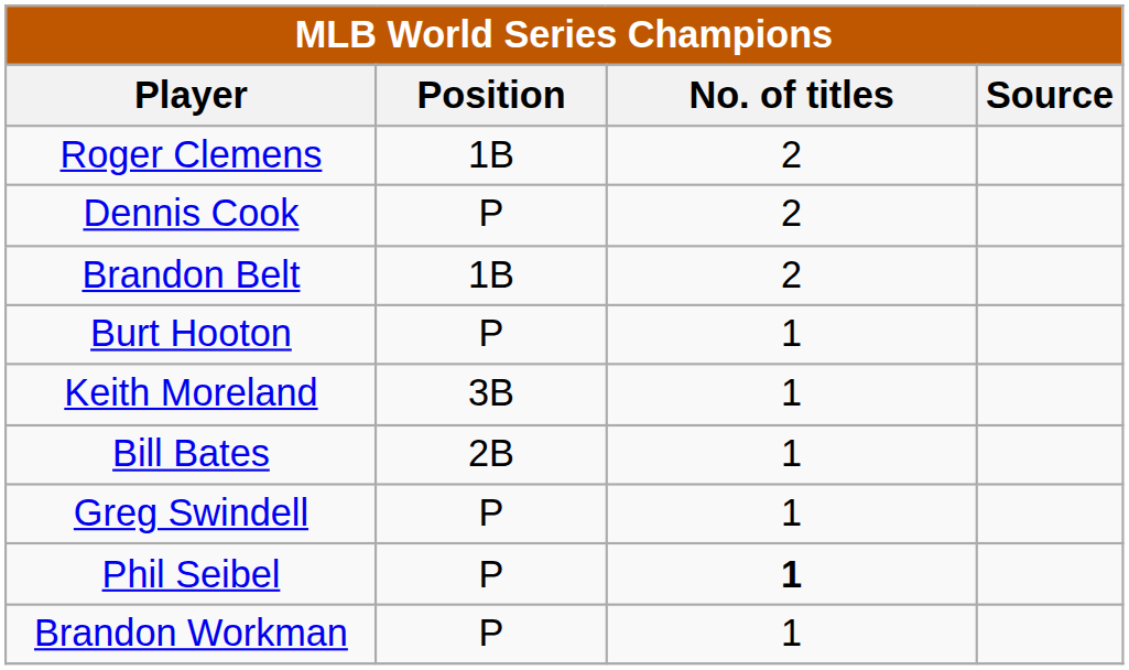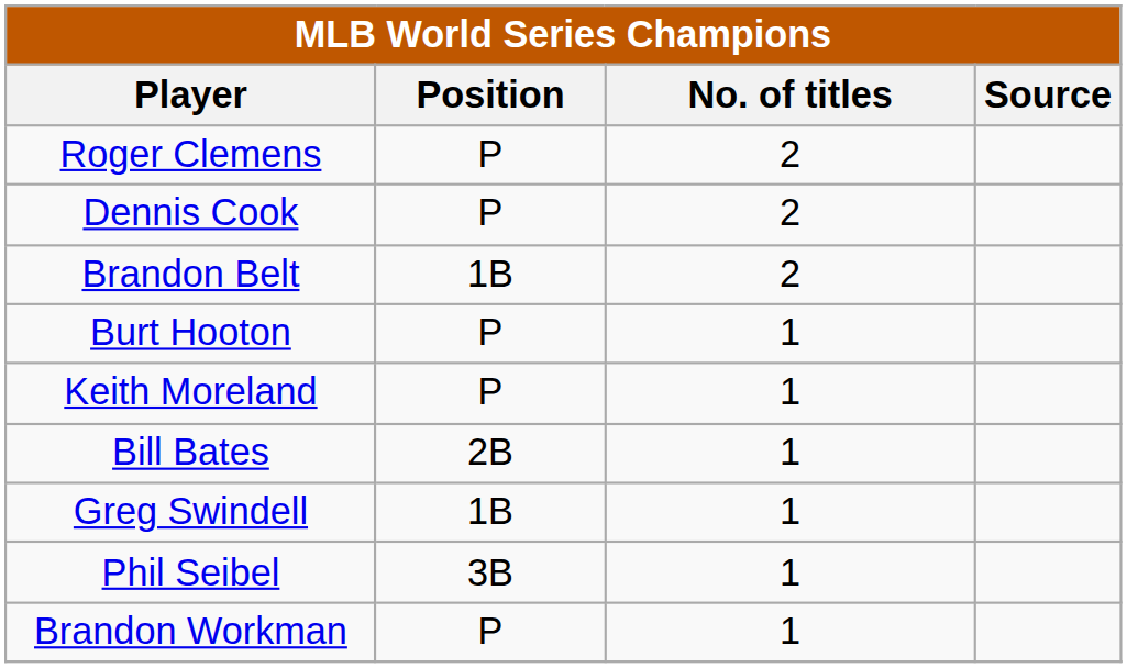Roger Clemens | Position: 1B -> P
Keith Moreland | Position: 3B -> P
Greg Swindell | Position: P -> 1B
Phil Seibel | Position: P -> 3B
Phil Seibel | No. of titles: bold -> normal
